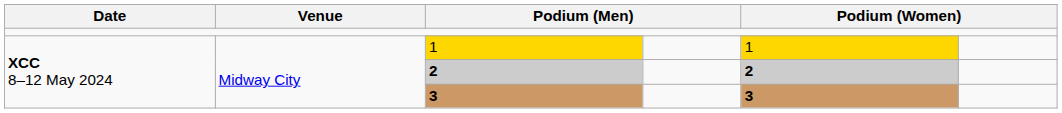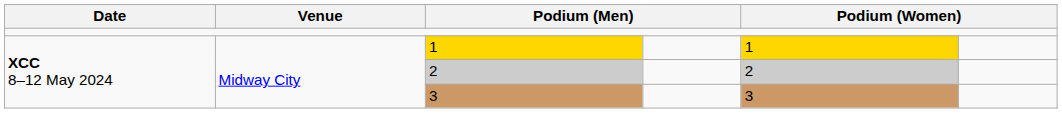row 4 | column 3: bold -> normal
row 4 | column 5: bold -> normal
row 5 | column 3: bold -> normal
row 5 | column 5: bold -> normal
